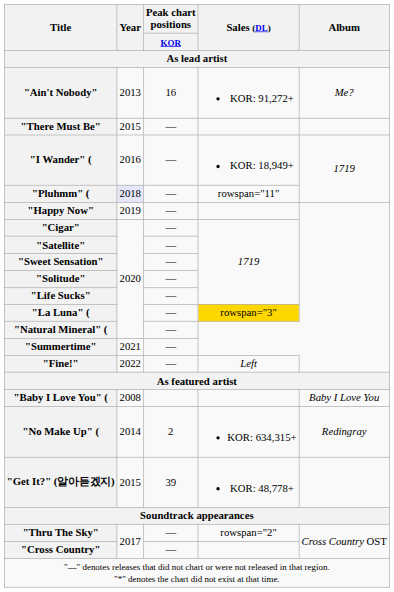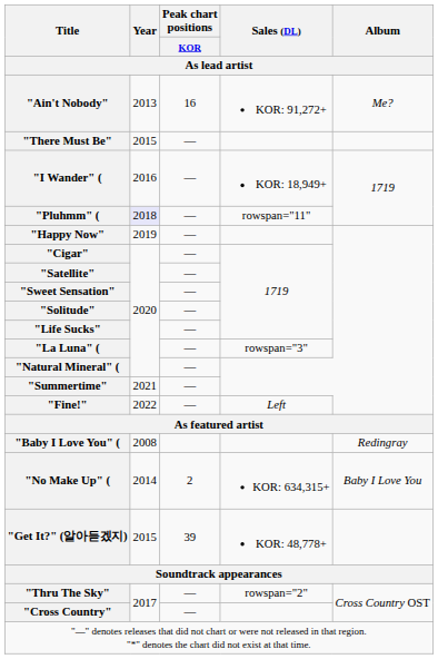"La Luna" ( | Sales (DL): gold background -> no background
"Baby I Love You" ( | Album: Baby I Love You -> Redingray
"No Make Up" ( | Album: Redingray -> Baby I Love You
